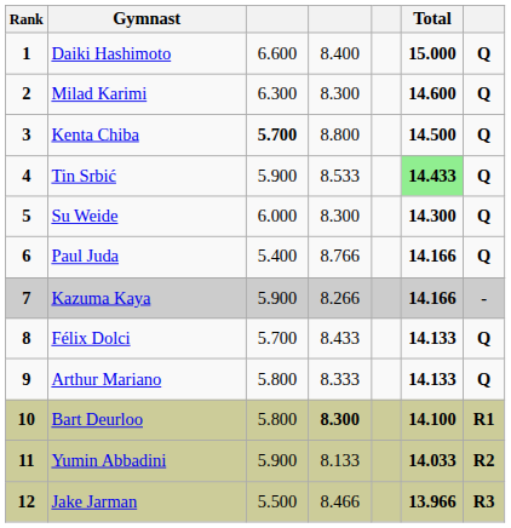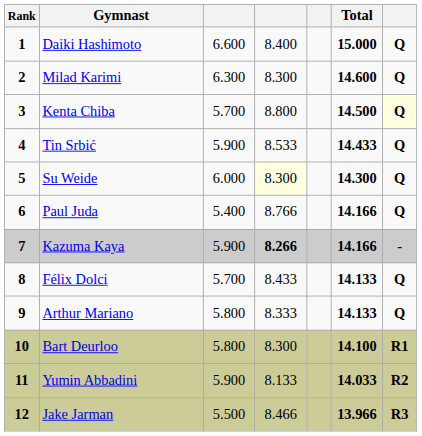Kenta Chiba | column 3: bold -> normal
Kenta Chiba | column 7: no background -> lightyellow background
Tin Srbić | Total: lightgreen background -> no background
Su Weide | column 4: no background -> lightyellow background
Kazuma Kaya | column 4: normal -> bold
Bart Deurloo | column 4: bold -> normal
